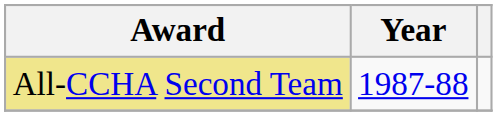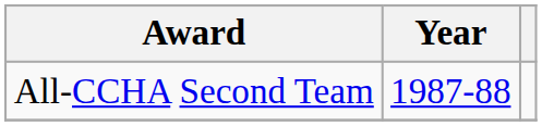row 2 | Award: khaki background -> no background
